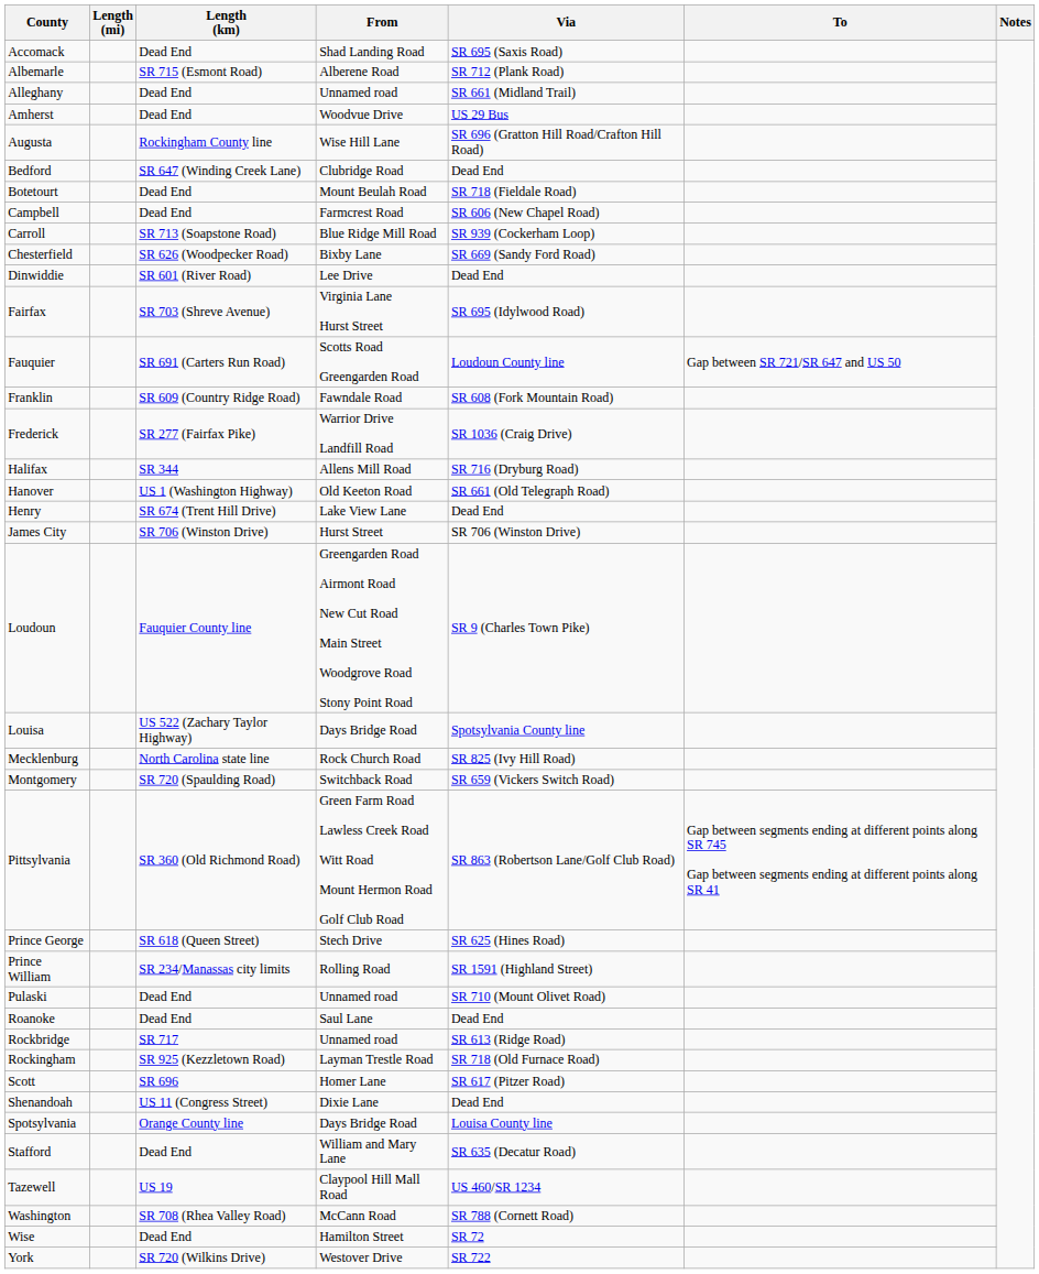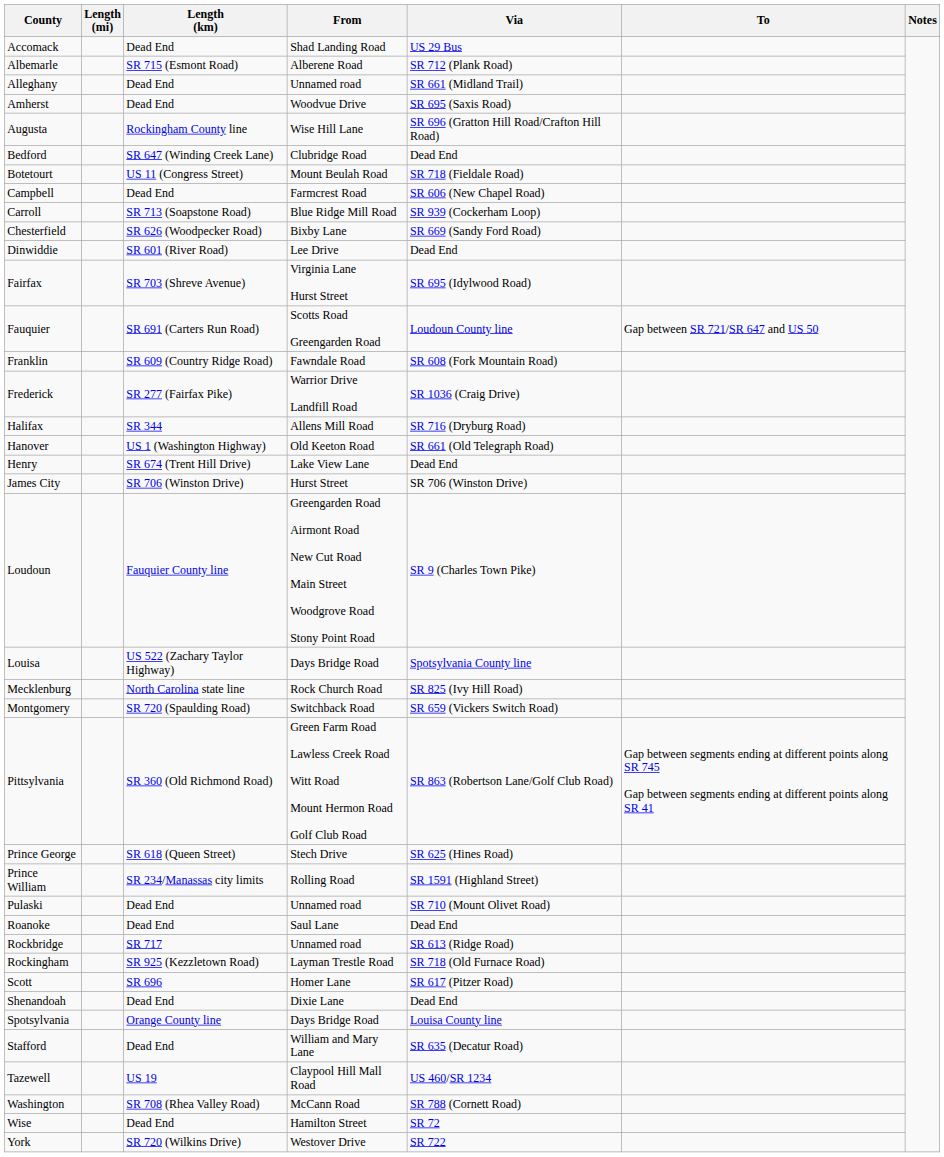Accomack | Via: SR 695 (Saxis Road) -> US 29 Bus
Amherst | Via: US 29 Bus -> SR 695 (Saxis Road)
Botetourt | Length (km): Dead End -> US 11 (Congress Street)
Shenandoah | Length (km): US 11 (Congress Street) -> Dead End
